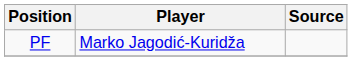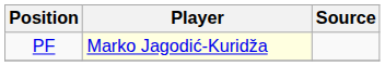PF | Player: no background -> lightyellow background
